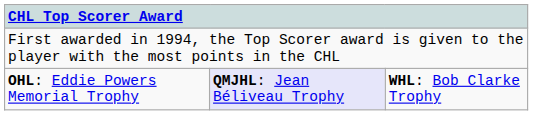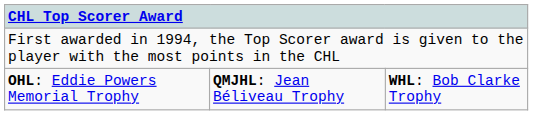OHL: Eddie Powers Memorial Trophy | column 2: lavender background -> no background
